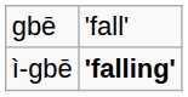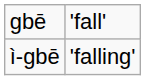ì-gbē | column 2: bold -> normal
